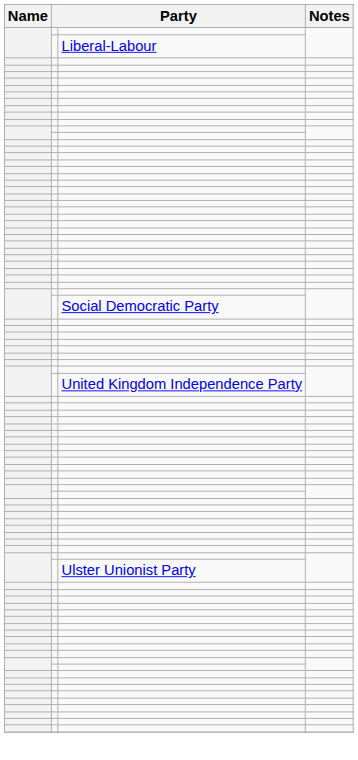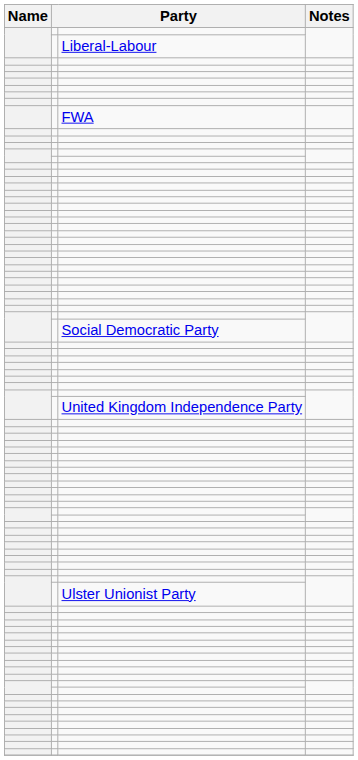+ row: FWA
